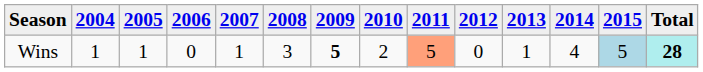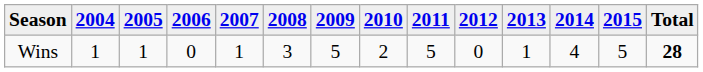Wins | column 7: bold -> normal
Wins | column 9: lightsalmon background -> no background
Wins | column 13: lightblue background -> no background
Wins | column 14: paleturquoise background -> no background
